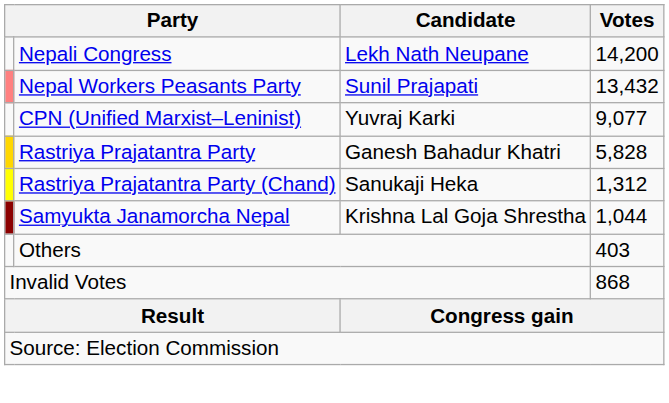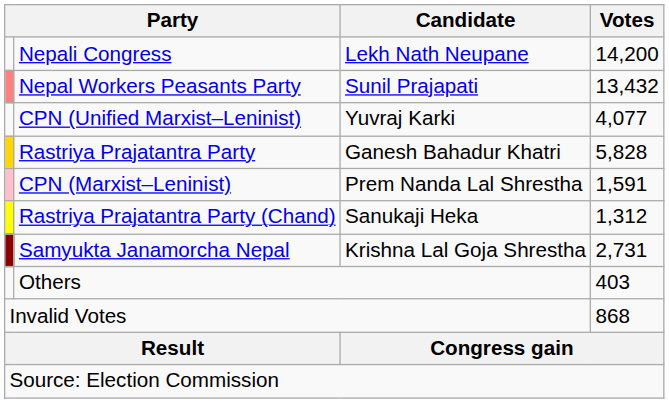CPN (Unified Marxist–Leninist) | Votes: 9,077 -> 4,077
+ row: CPN (Marxist–Leninist) | Prem Nanda Lal Shrestha | 1,591
Samyukta Janamorcha Nepal | Votes: 1,044 -> 2,731
